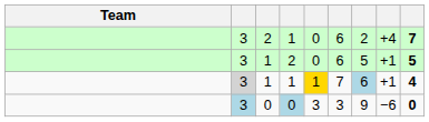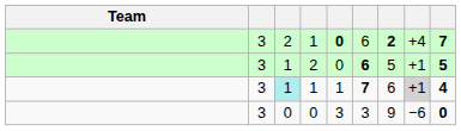row 2 | column 5: normal -> bold
row 2 | column 7: normal -> bold
row 3 | column 6: normal -> bold
row 4 | column 2: lightgrey background -> no background
row 4 | column 3: no background -> paleturquoise background
row 4 | column 5: gold background -> no background
row 4 | column 6: normal -> bold
row 4 | column 7: lightblue background -> no background
row 4 | column 8: no background -> lightgrey background
row 5 | column 2: lightblue background -> no background
row 5 | column 4: lightblue background -> no background
